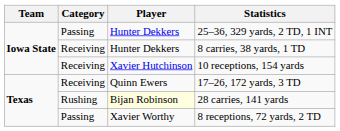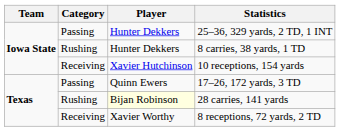8 carries, 38 yards, 1 TD | Category: Receiving -> Rushing
17–26, 172 yards, 3 TD | Category: Receiving -> Passing
8 receptions, 72 yards, 2 TD | Category: Passing -> Receiving
